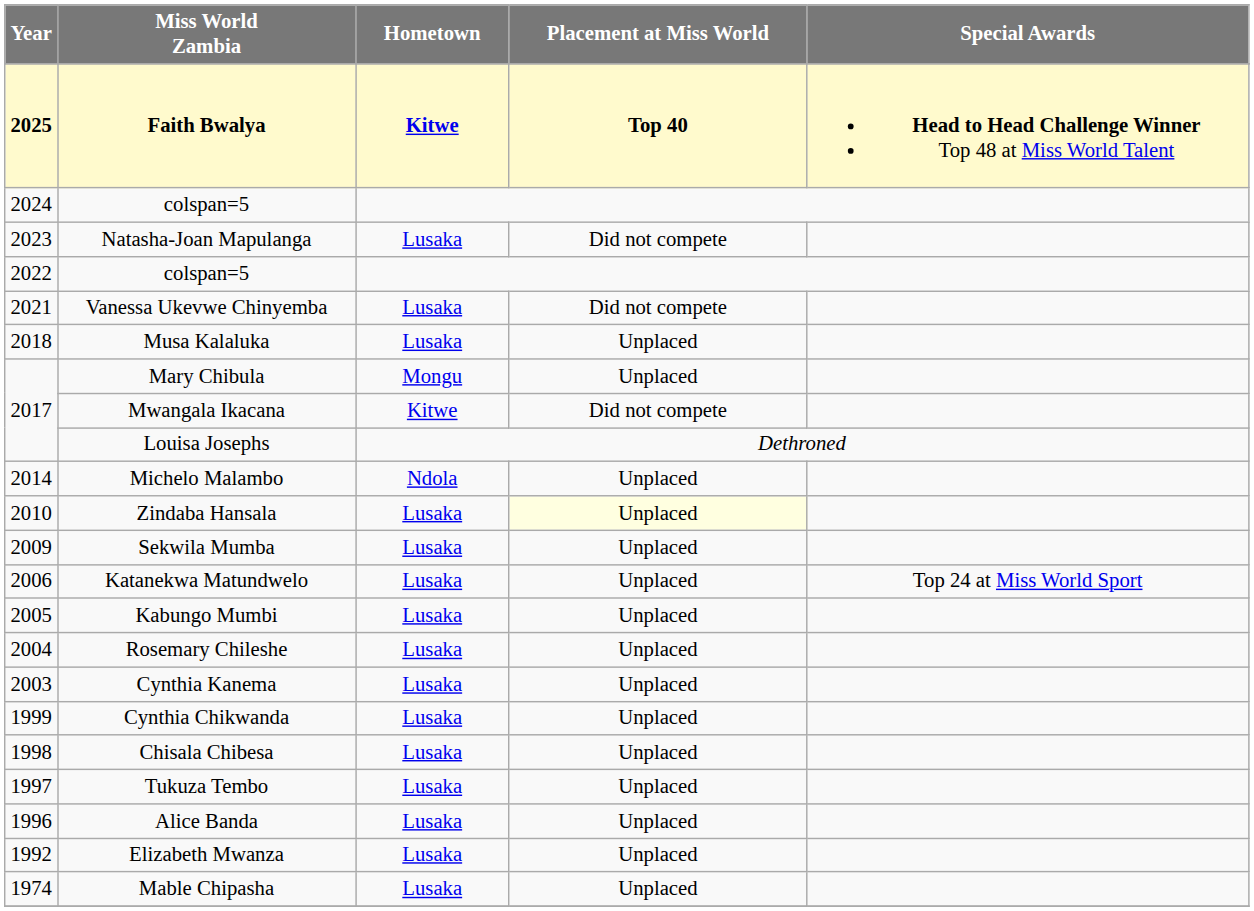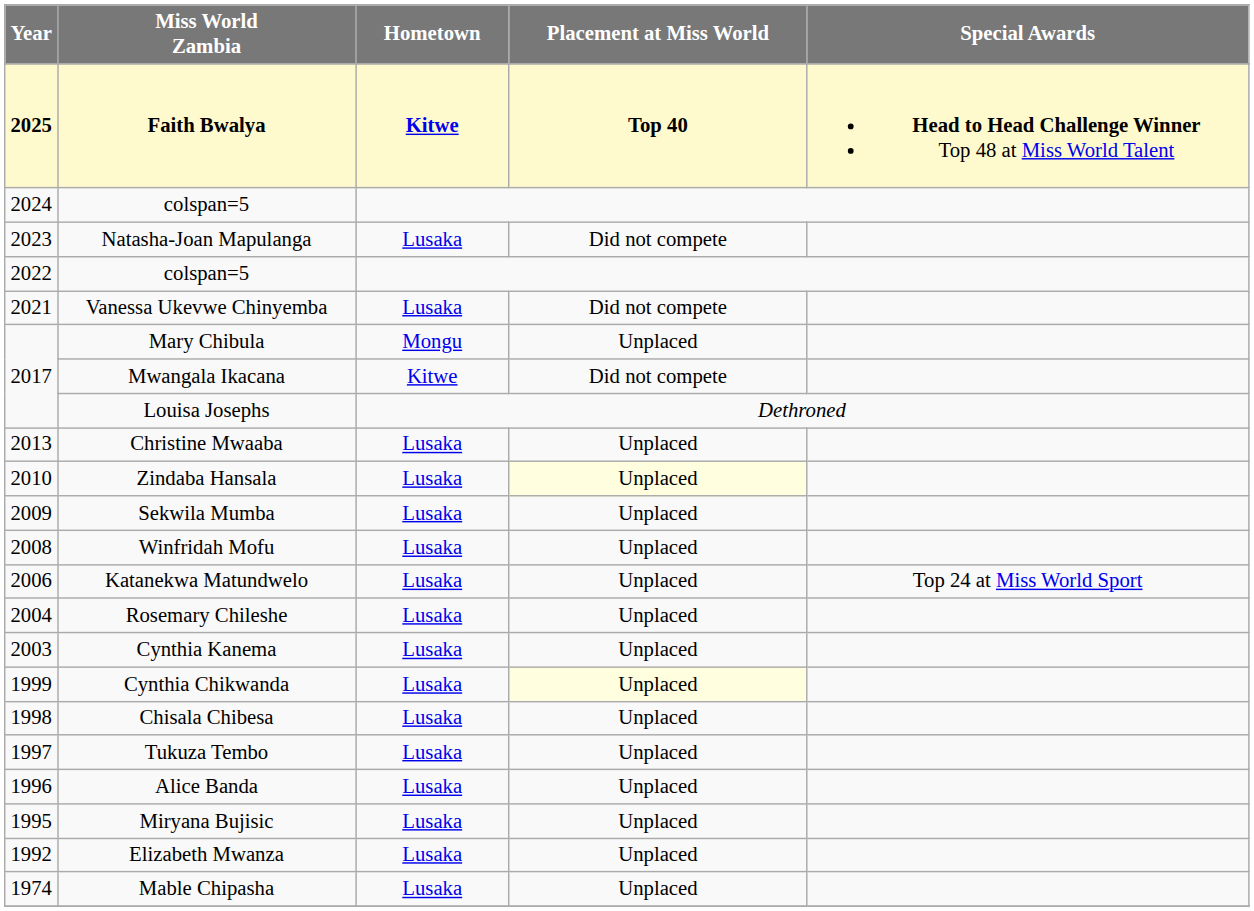- row: 2018 | Musa Kalaluka | Lusaka | Unplaced
- row: 2014 | Michelo Malambo | Ndola | Unplaced
+ row: 2013 | Christine Mwaaba | Lusaka | Unplaced
+ row: 2008 | Winfridah Mofu | Lusaka | Unplaced
- row: 2005 | Kabungo Mumbi | Lusaka | Unplaced
Cynthia Chikwanda | Placement at Miss World: no background -> lightyellow background
+ row: 1995 | Miryana Bujisic | Lusaka | Unplaced
